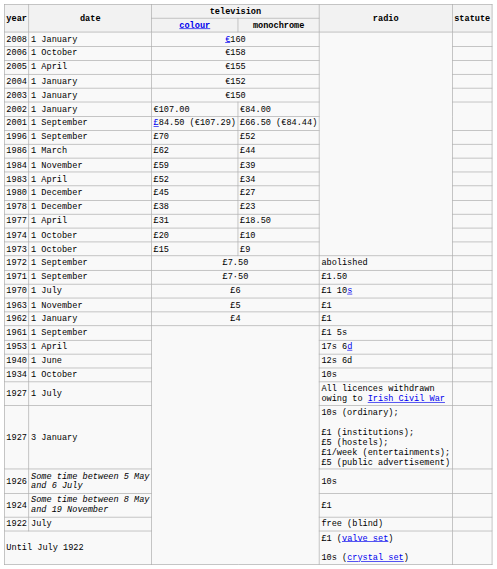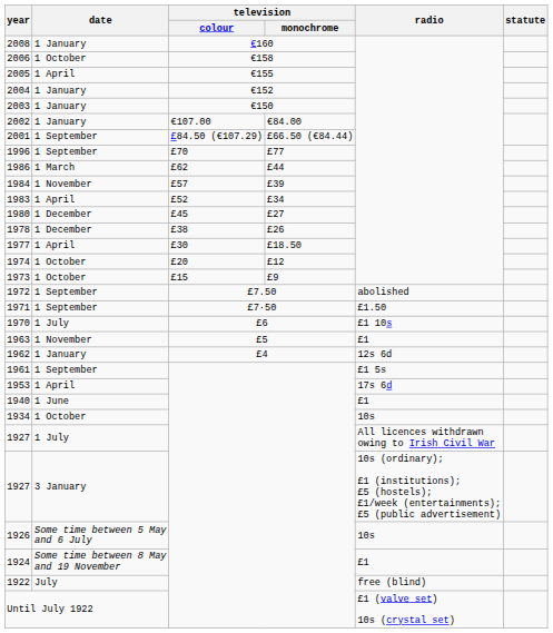1996 | television / monochrome: £52 -> £77
1984 | television / colour: £59 -> £57
1978 | television / monochrome: £23 -> £26
1977 | television / colour: £31 -> £30
1974 | television / monochrome: £10 -> £12
1962 | radio: £1 -> 12s 6d
1940 | radio: 12s 6d -> £1
